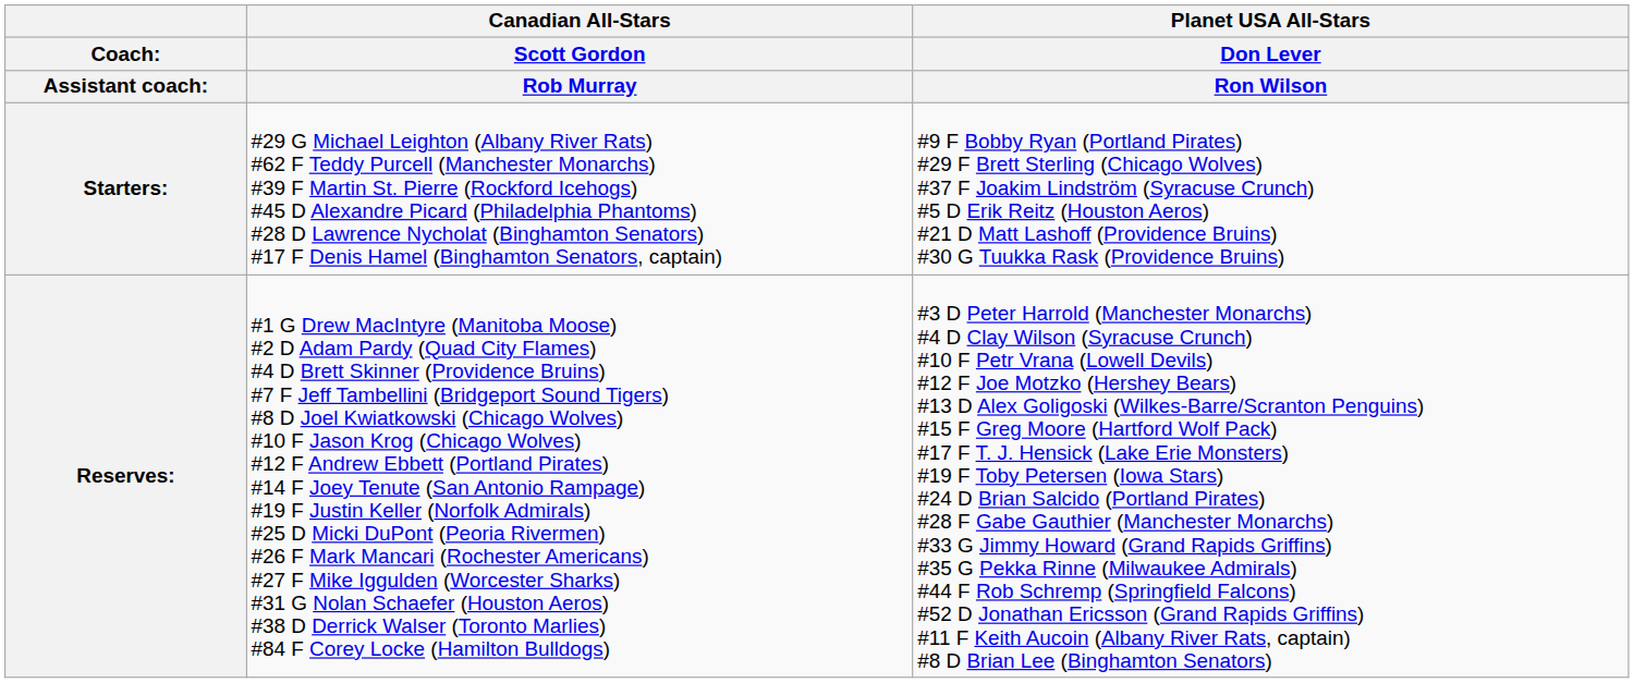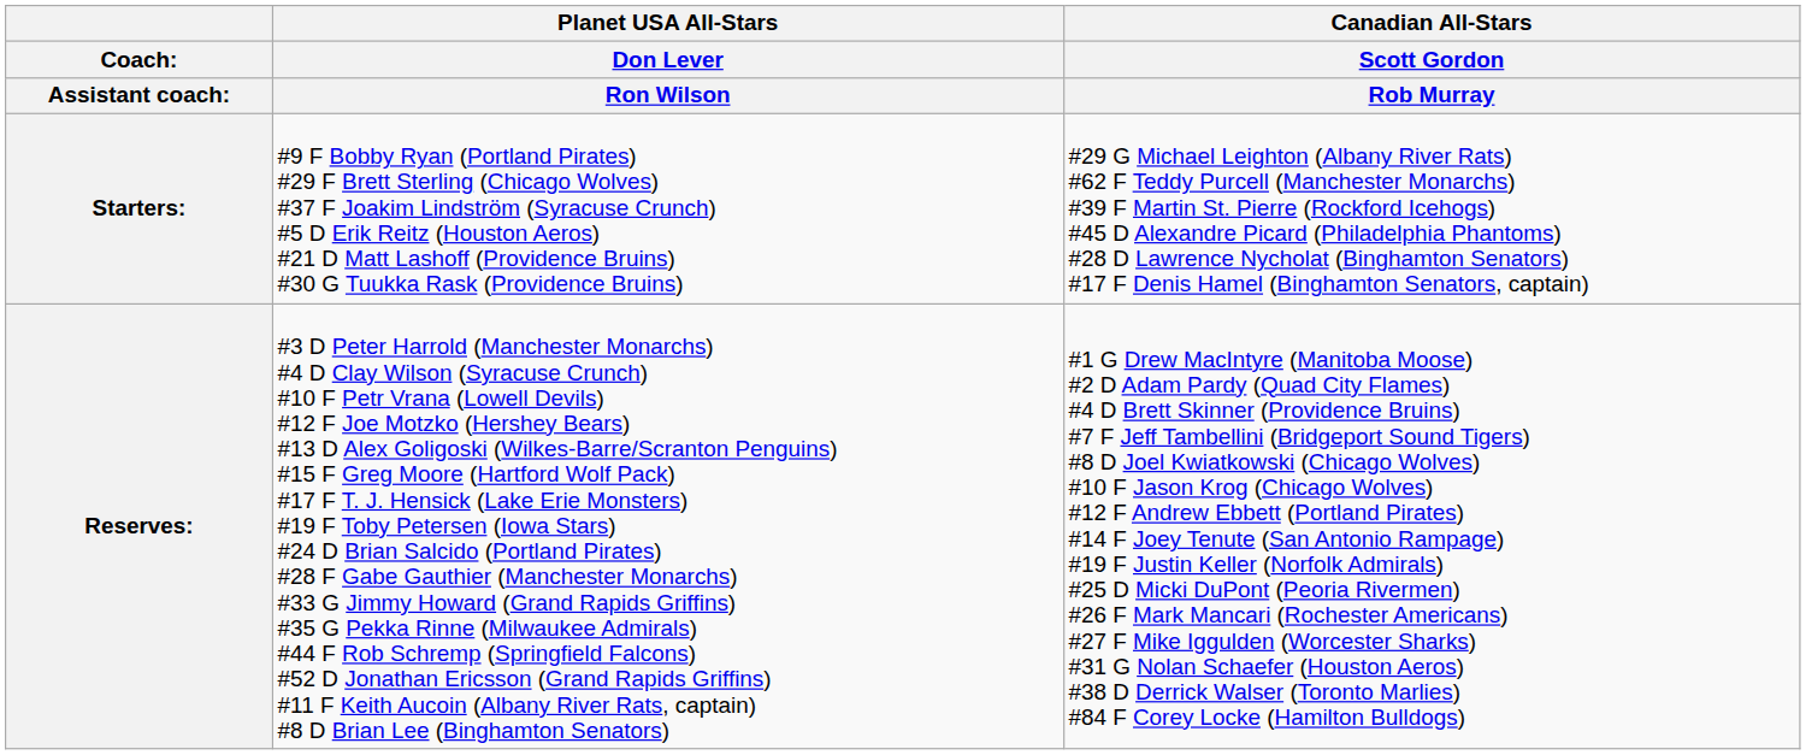columns swapped: Planet USA All-Stars / Don Lever / Ron Wilson <-> Canadian All-Stars / Scott Gordon / Rob Murray
